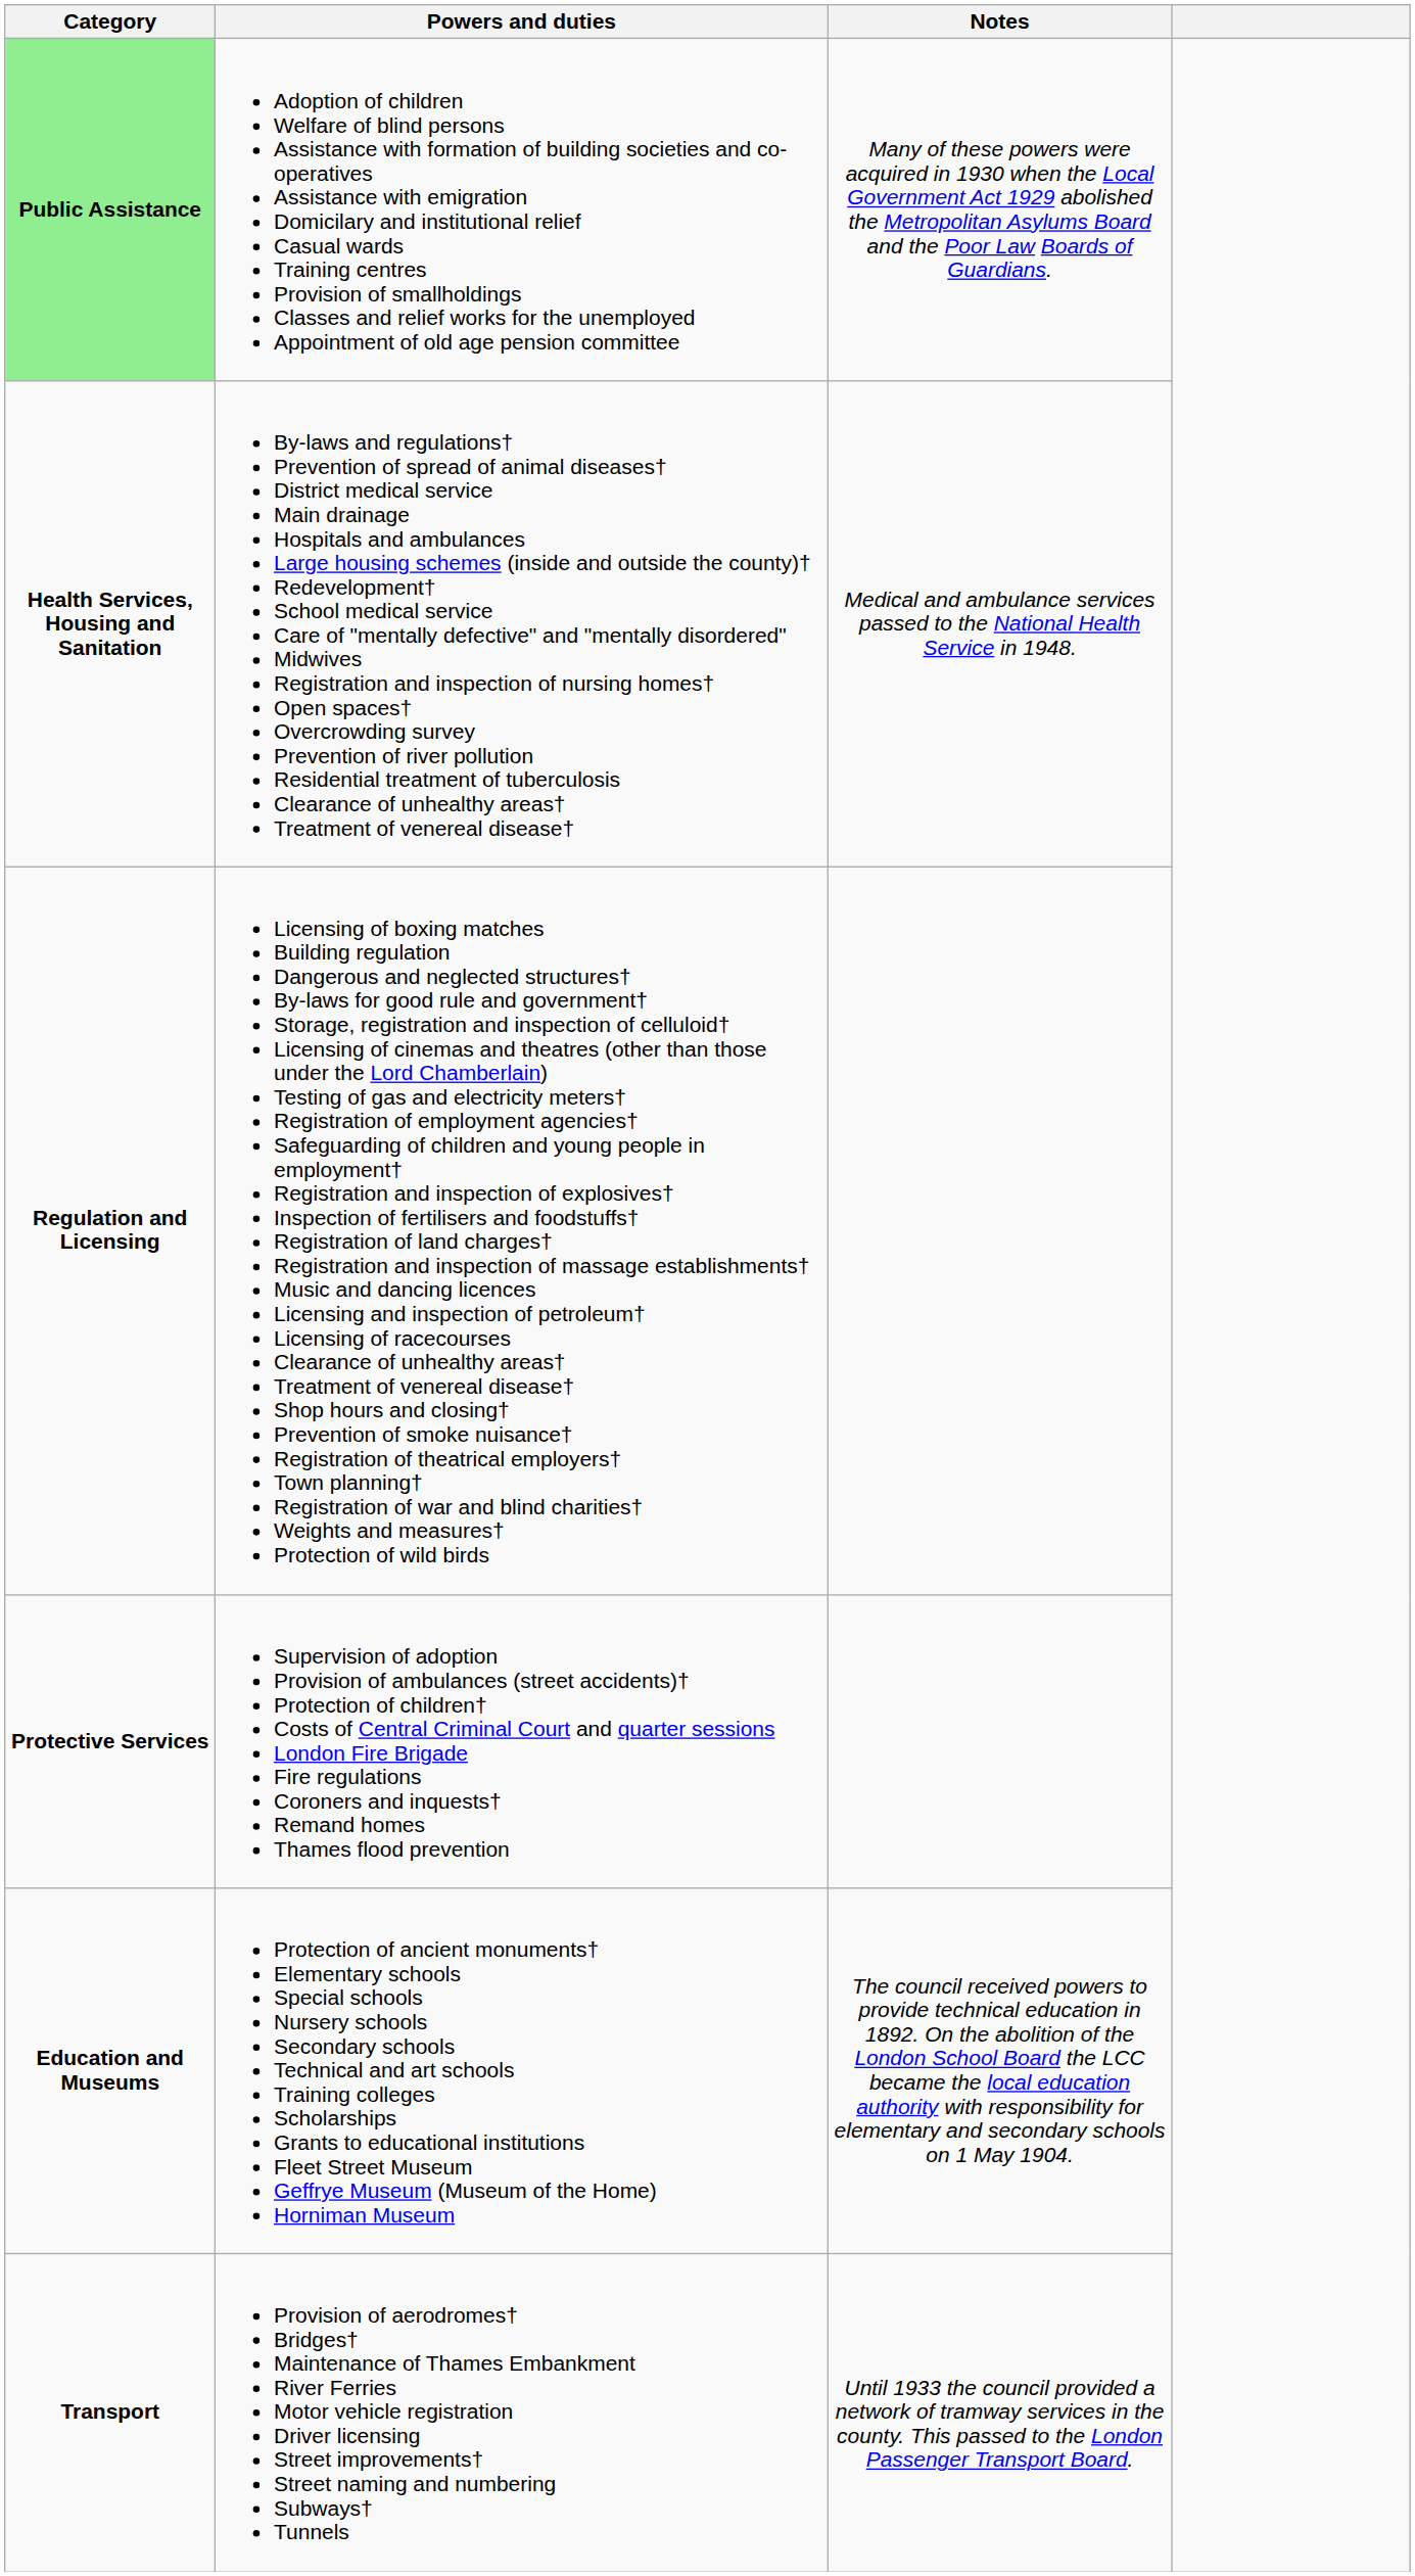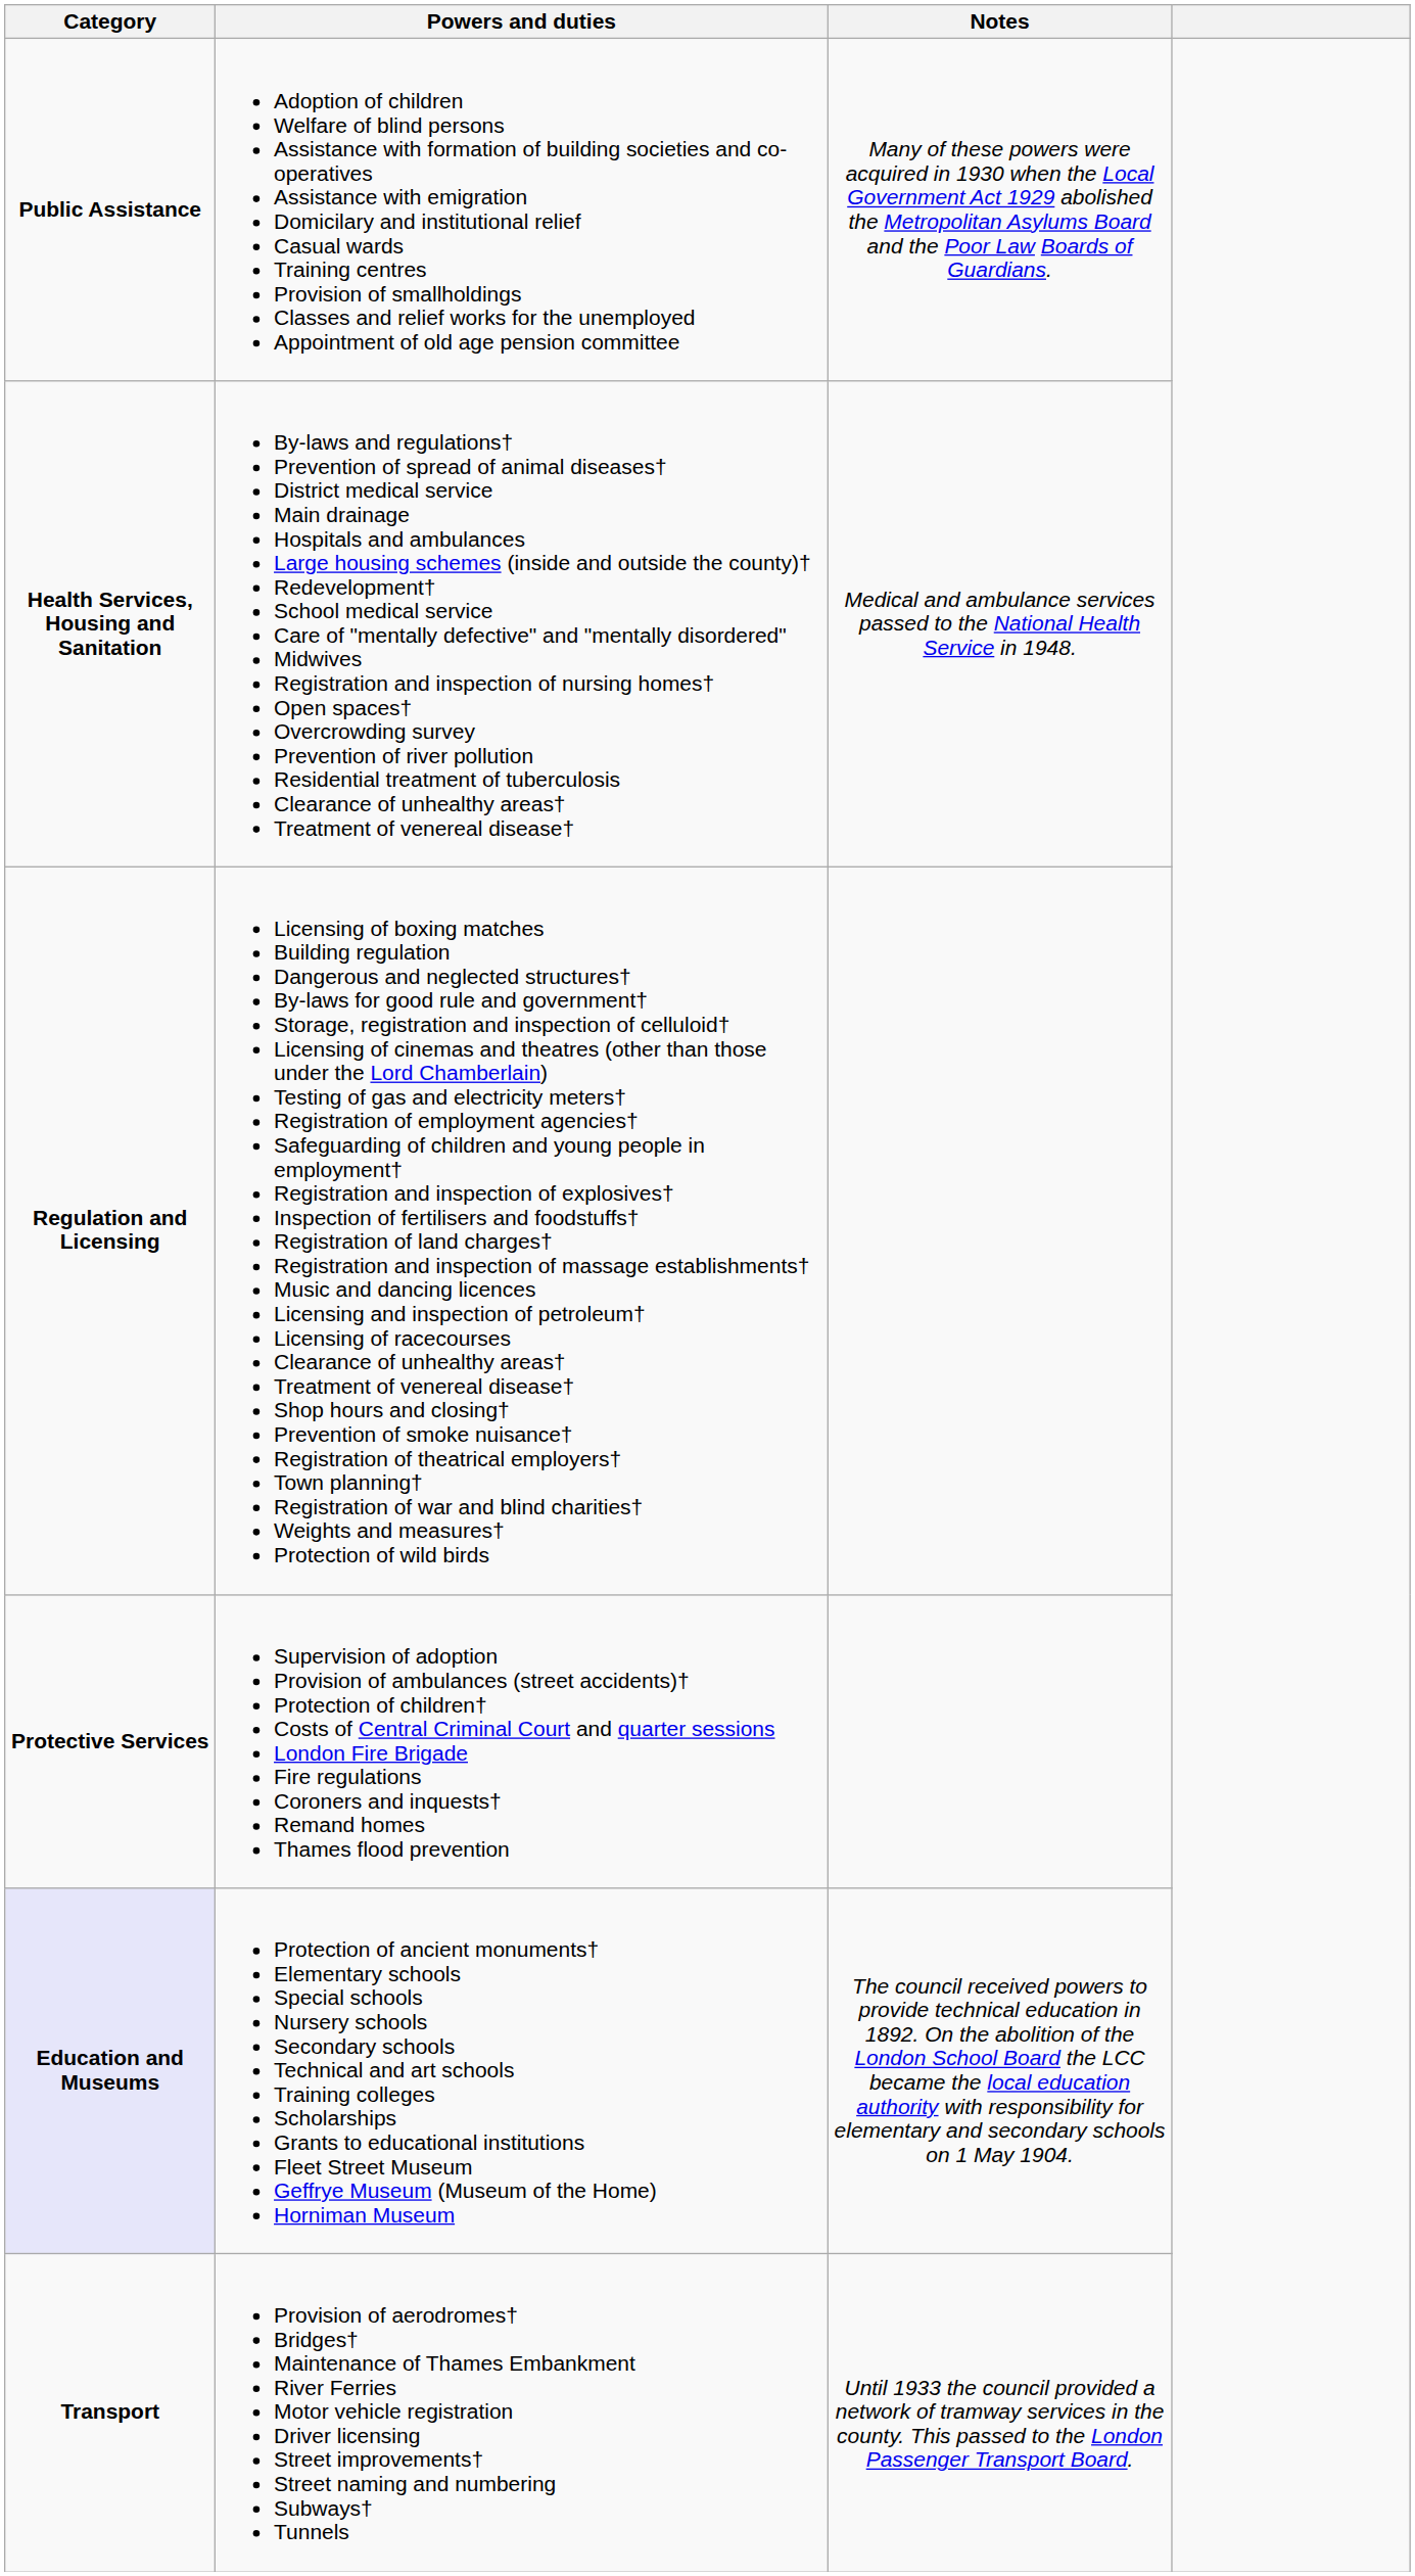Public Assistance | Category: lightgreen background -> no background
Education and Museums | Category: no background -> lavender background
